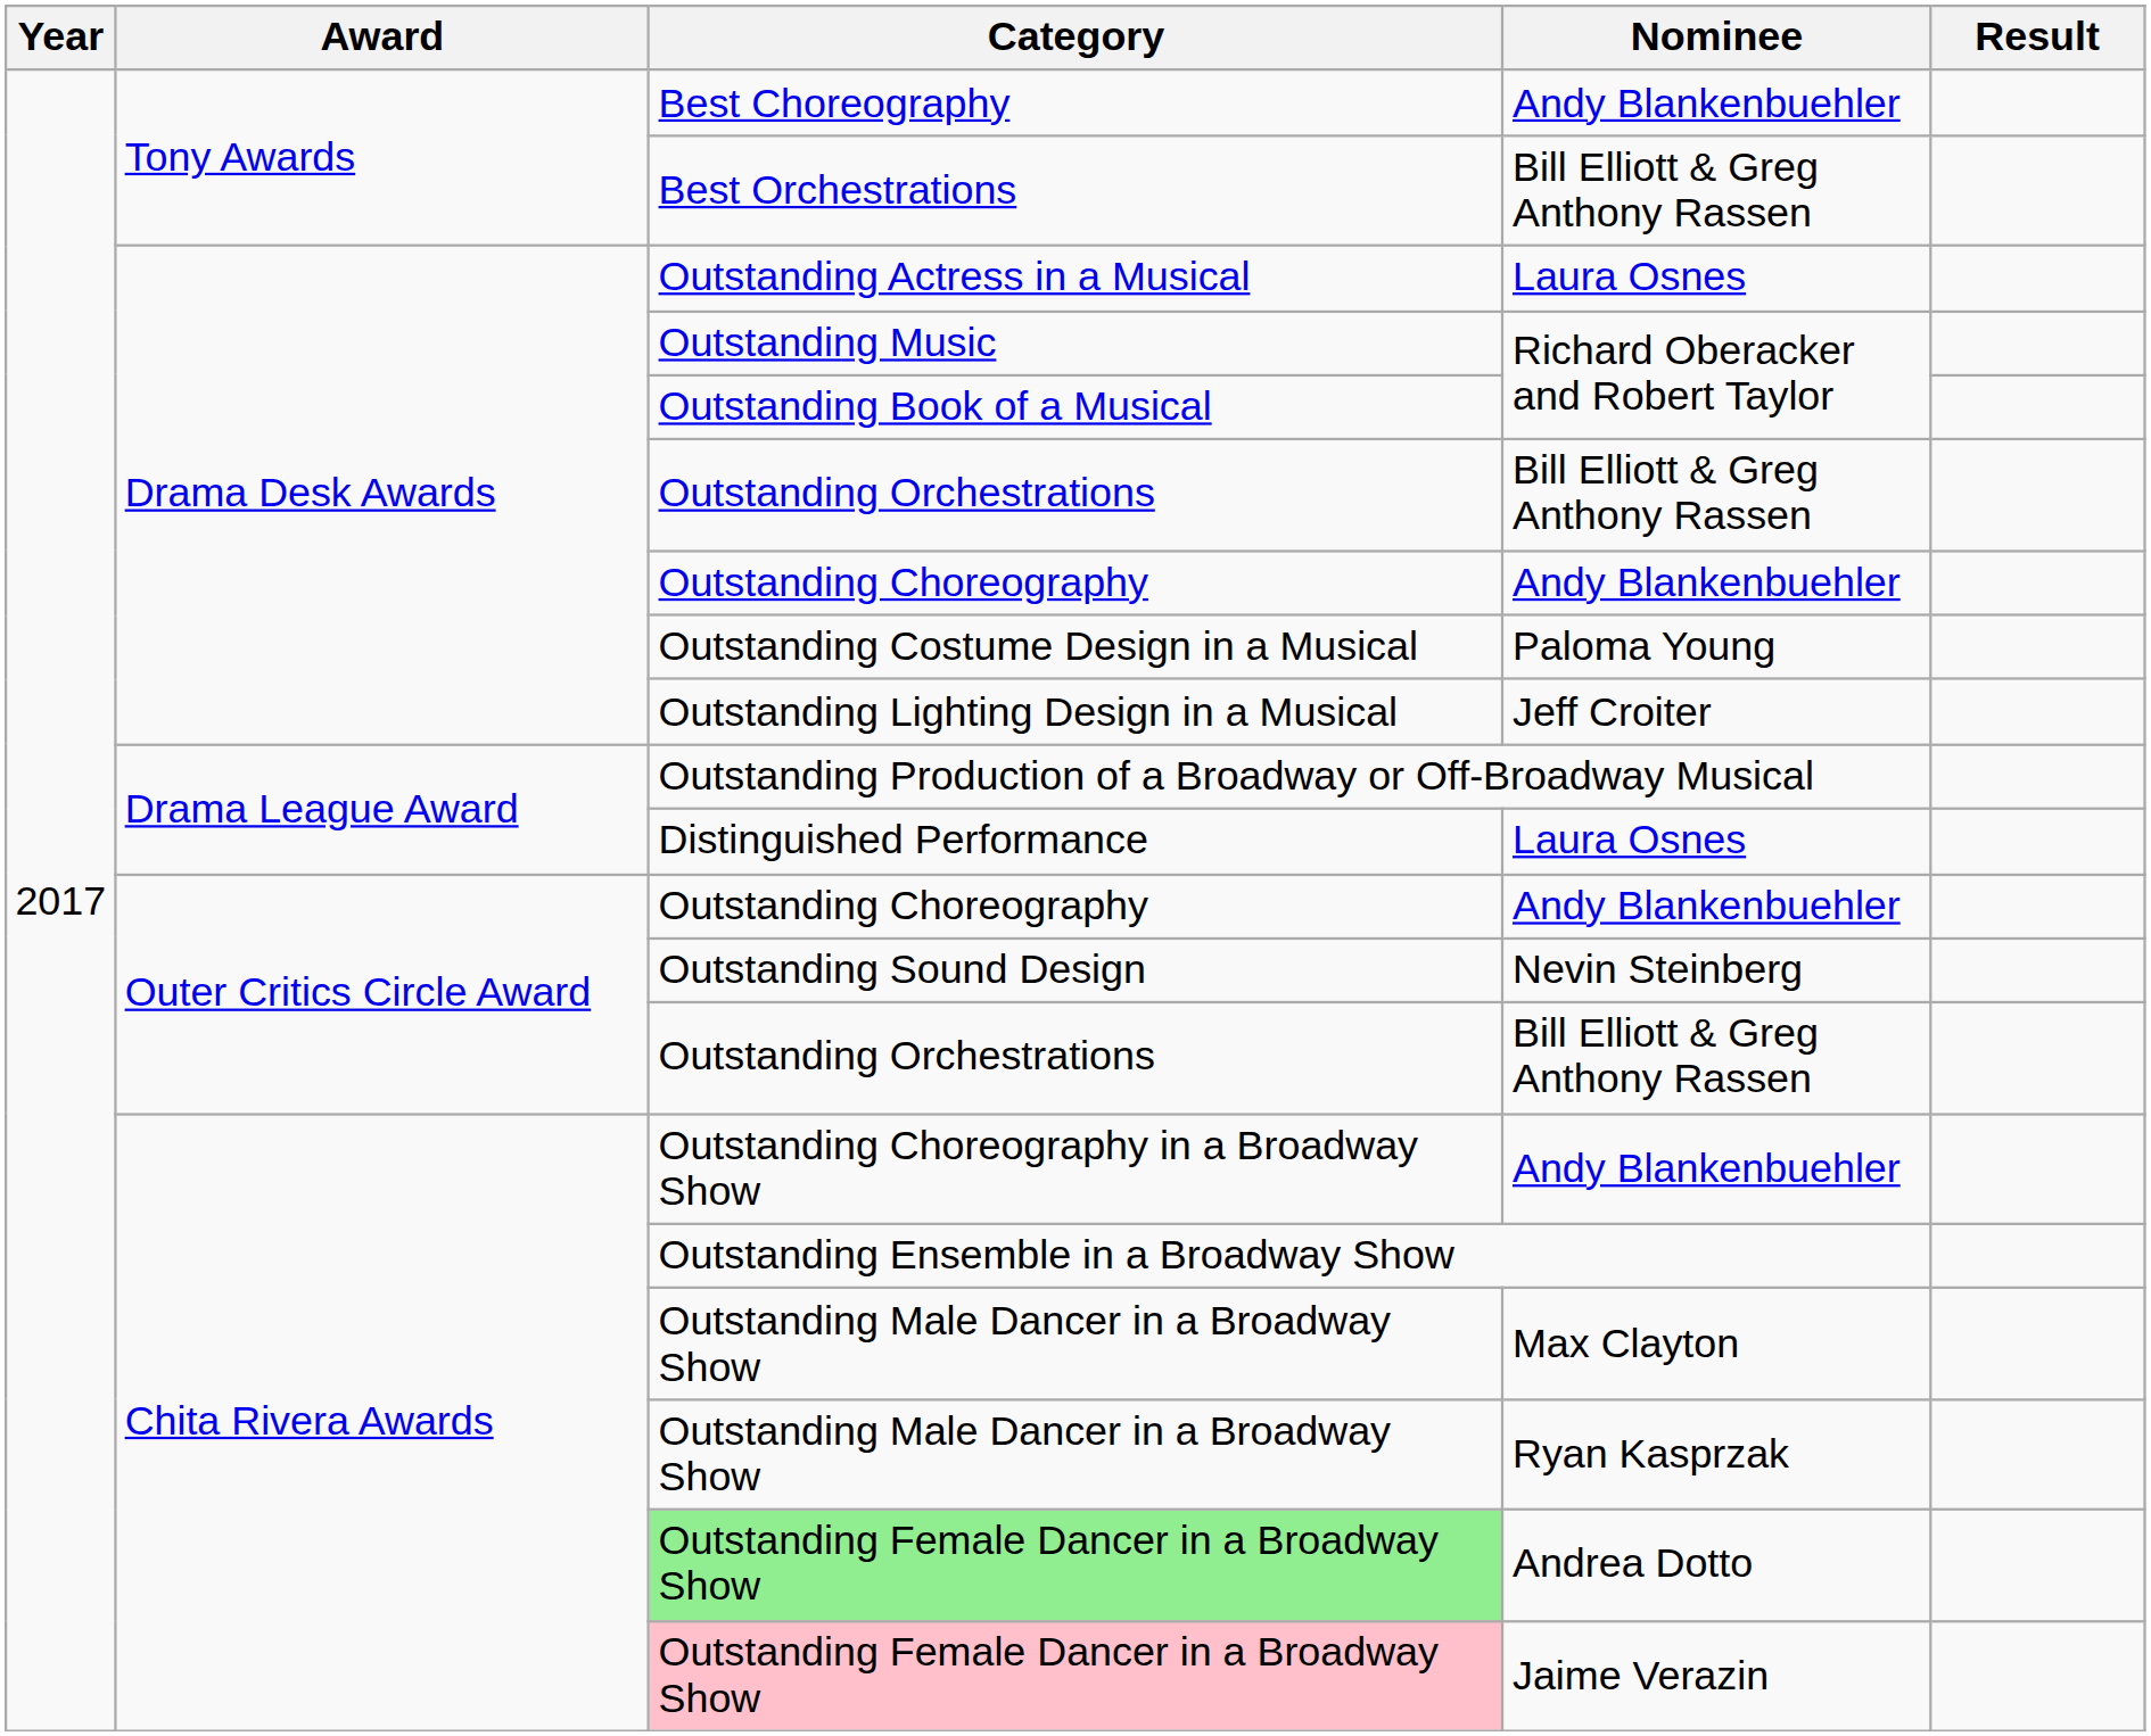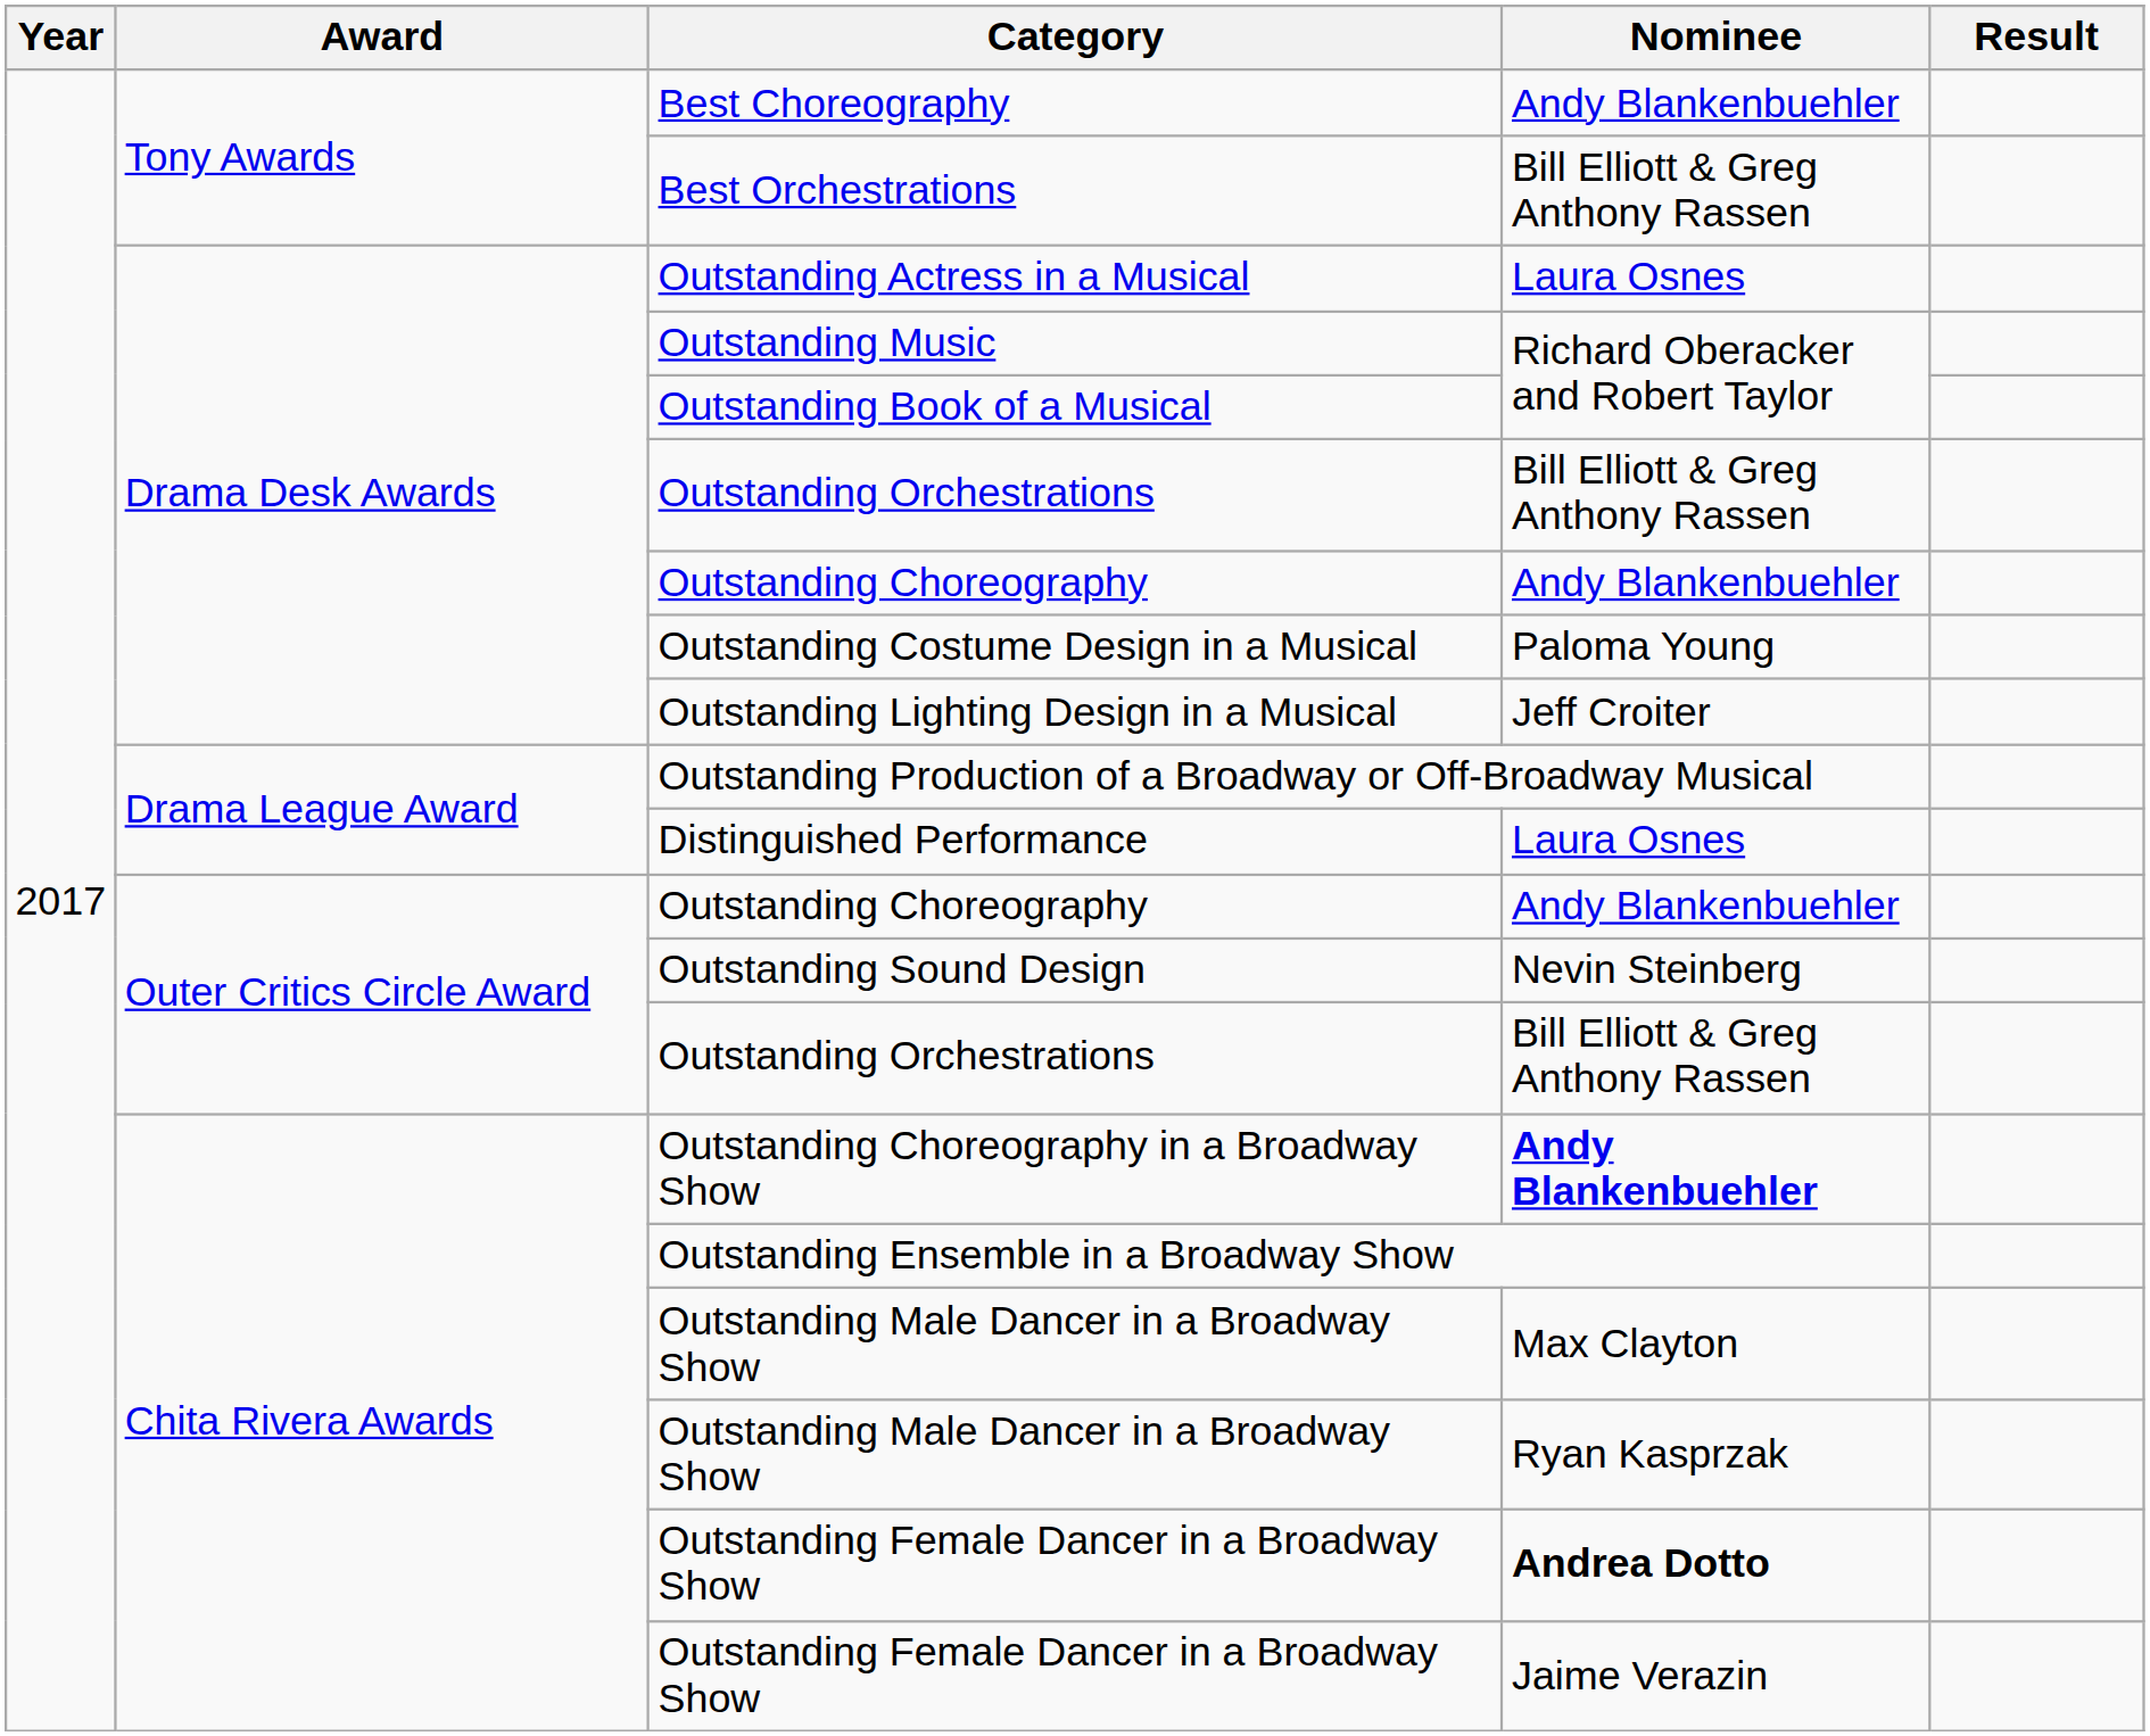Outstanding Choreography in a Broadway Show | Nominee: normal -> bold
Outstanding Female Dancer in a Broadway Show / Andrea Dotto | Category: lightgreen background -> no background
Outstanding Female Dancer in a Broadway Show / Andrea Dotto | Nominee: normal -> bold
Outstanding Female Dancer in a Broadway Show / Jaime Verazin | Category: pink background -> no background
